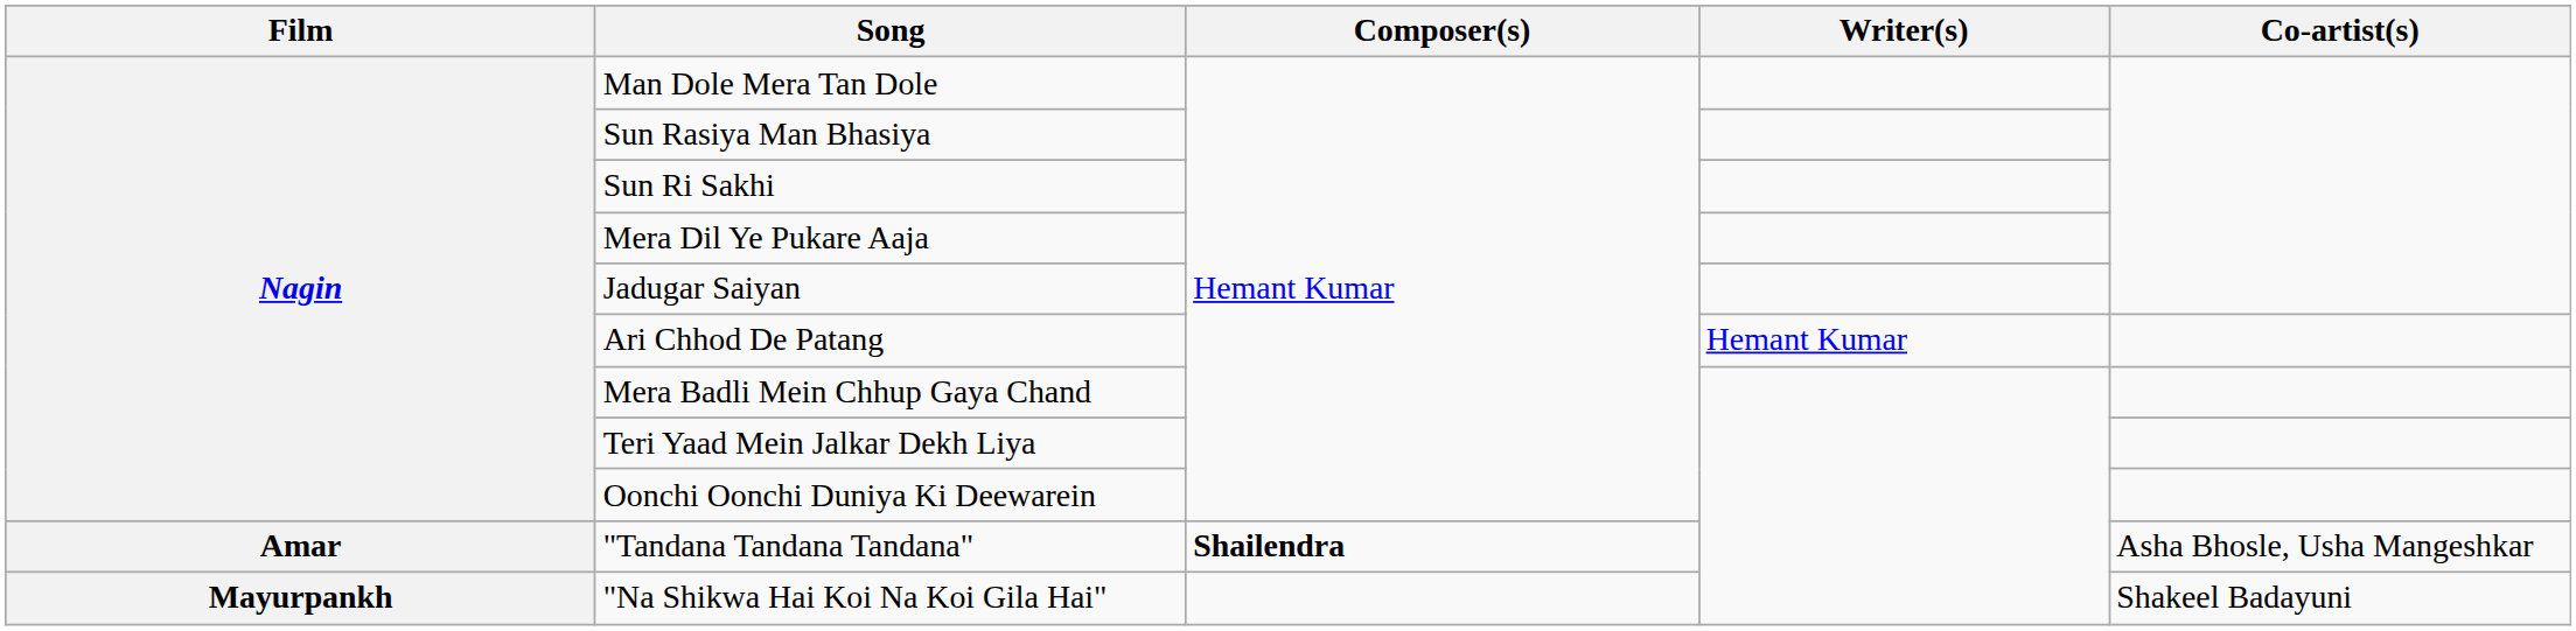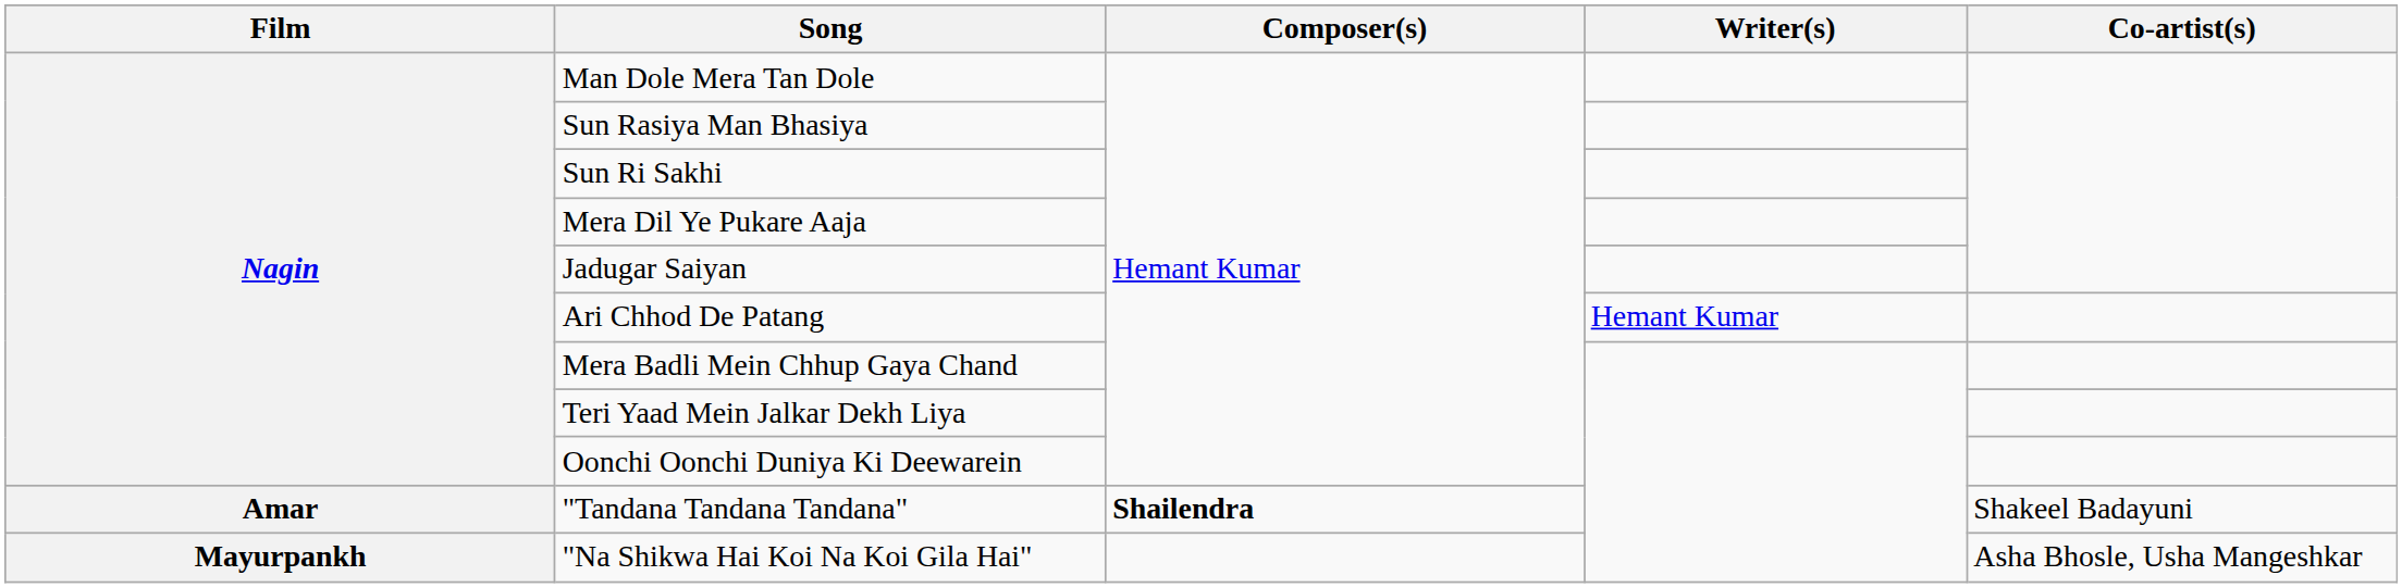"Tandana Tandana Tandana" | Co-artist(s): Asha Bhosle, Usha Mangeshkar -> Shakeel Badayuni
"Na Shikwa Hai Koi Na Koi Gila Hai" | Co-artist(s): Shakeel Badayuni -> Asha Bhosle, Usha Mangeshkar
